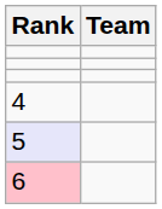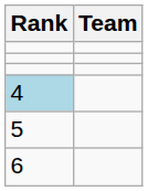row 5 | Rank: no background -> lightblue background
row 6 | Rank: lavender background -> no background
row 7 | Rank: pink background -> no background
